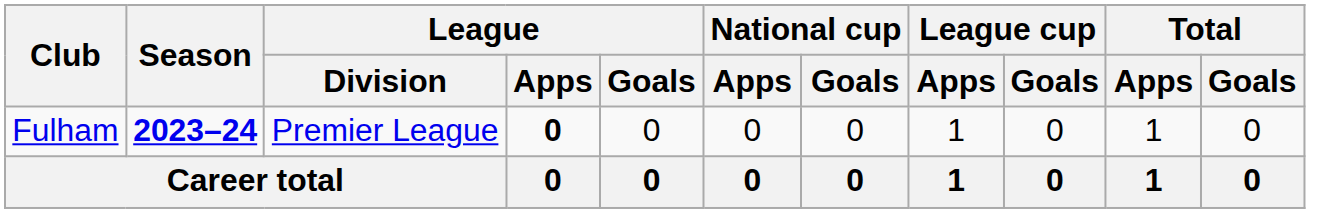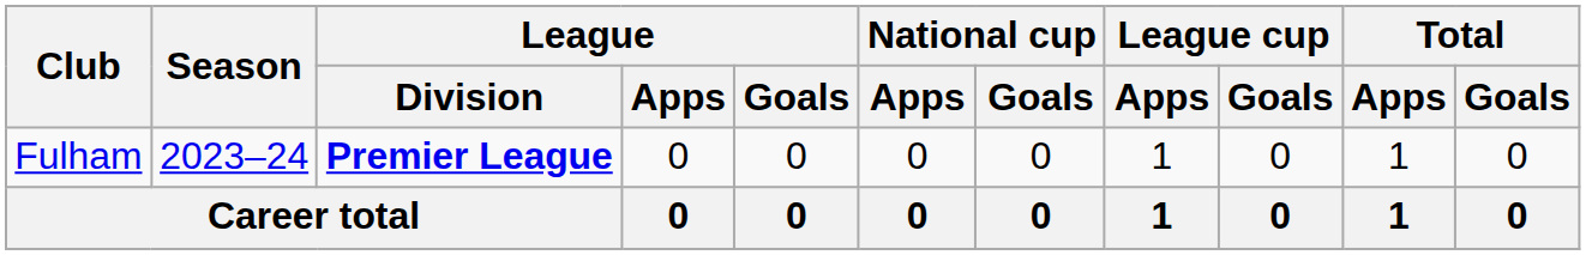Fulham | Season: bold -> normal
Fulham | League / Division: normal -> bold
Fulham | League / Apps: bold -> normal
